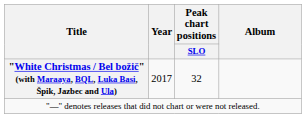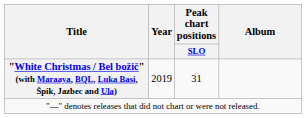row 3 | Year: 2017 -> 2019
row 3 | Peak chart positions / SLO: 32 -> 31
